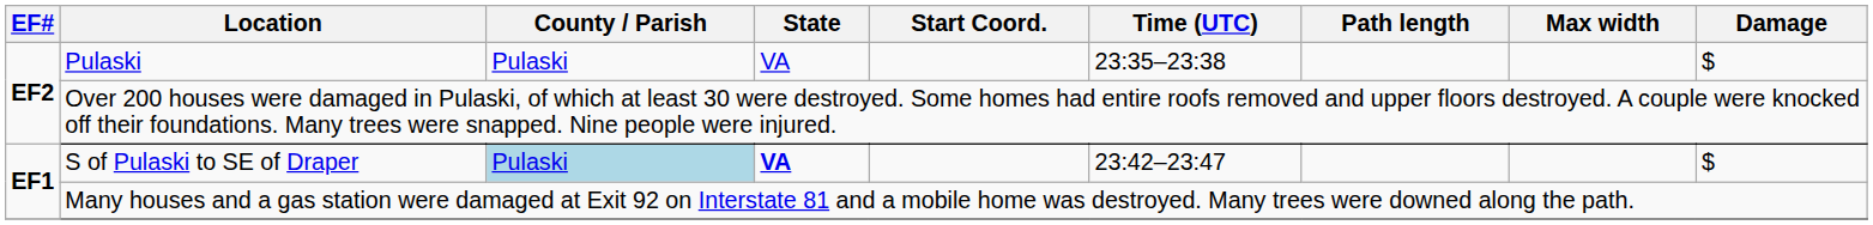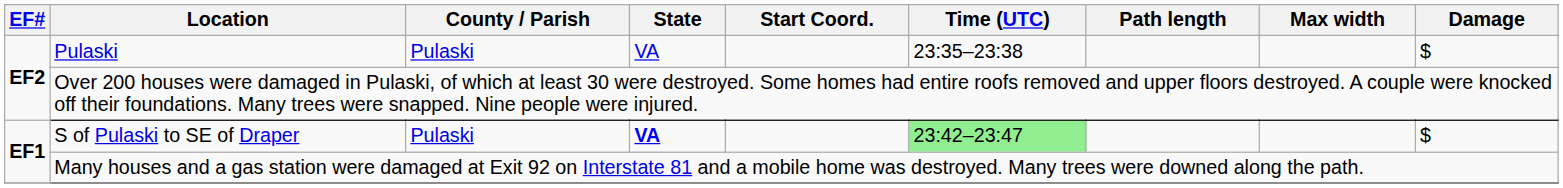S of Pulaski to SE of Draper | County / Parish: lightblue background -> no background
S of Pulaski to SE of Draper | Time (UTC): no background -> lightgreen background
